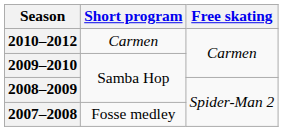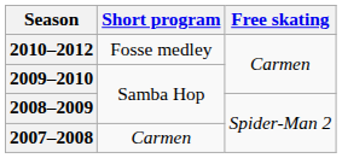2010–2012 | Short program: Carmen -> Fosse medley
2007–2008 | Short program: Fosse medley -> Carmen
